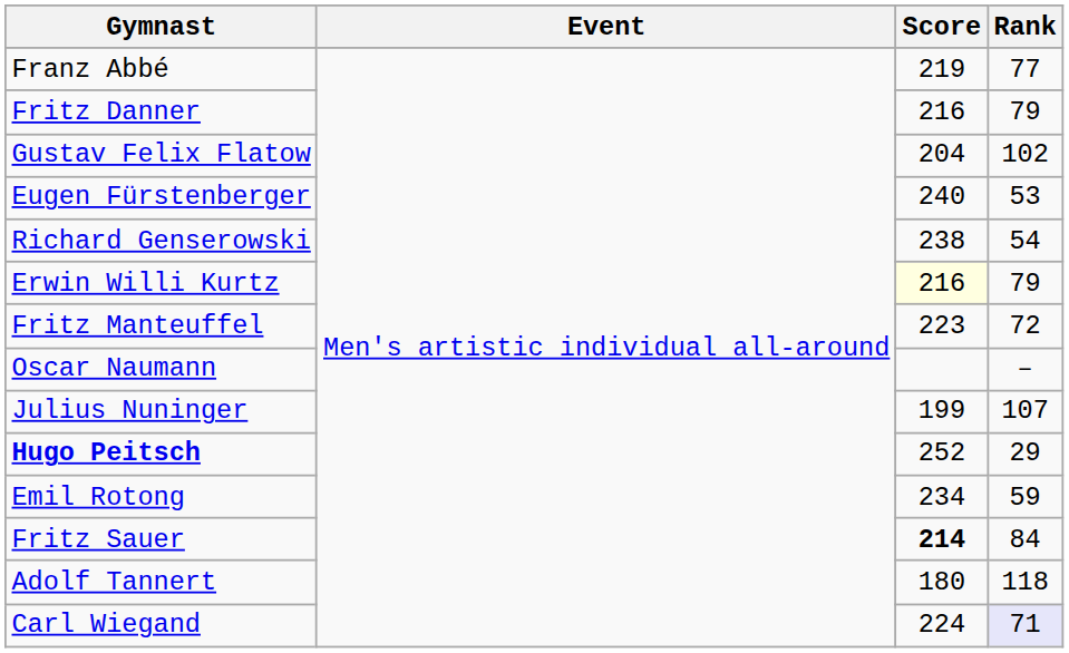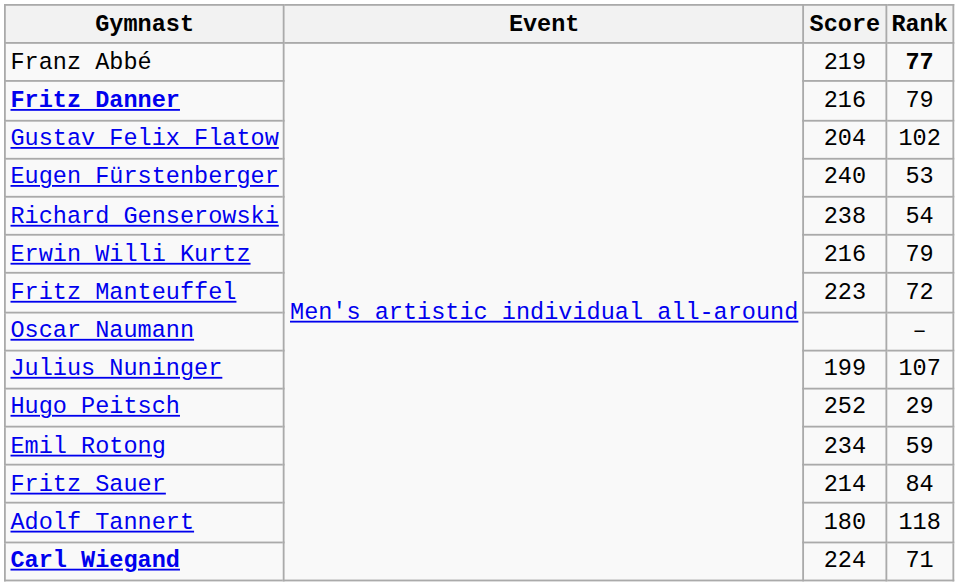row 2 | Rank: normal -> bold
row 3 | Gymnast: normal -> bold
row 7 | Score: lightyellow background -> no background
row 11 | Gymnast: bold -> normal
row 13 | Score: bold -> normal
row 15 | Gymnast: normal -> bold
row 15 | Rank: lavender background -> no background
